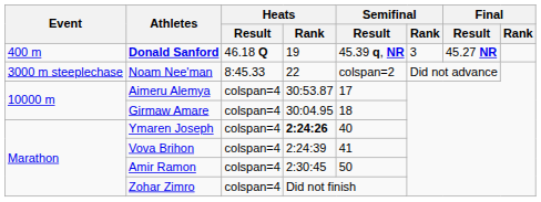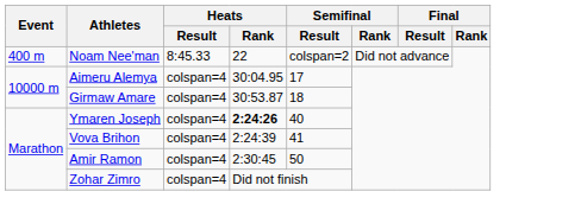- row: 400 m | Donald Sanford | 46.18 Q | 19 | 45.39 q, NR | 3 | 45.27 NR
Noam Nee'man | Event: 3000 m steeplechase -> 400 m
Aimeru Alemya | Heats / Rank: 30:53.87 -> 30:04.95
Girmaw Amare | Heats / Rank: 30:04.95 -> 30:53.87
